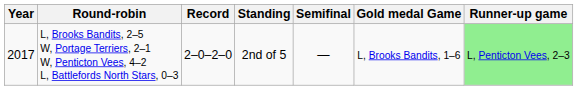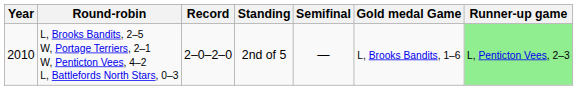row 2 | Year: 2017 -> 2010
